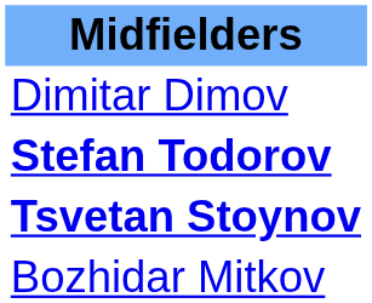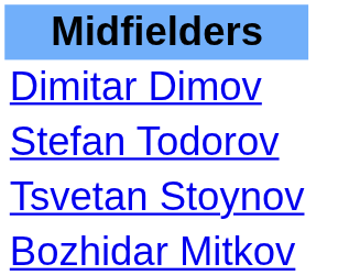Stefan Todorov | column 1: bold -> normal
Tsvetan Stoynov | column 1: bold -> normal
